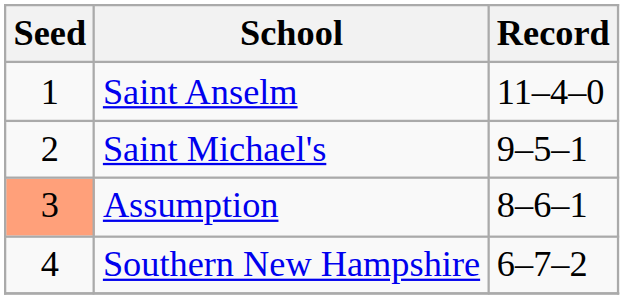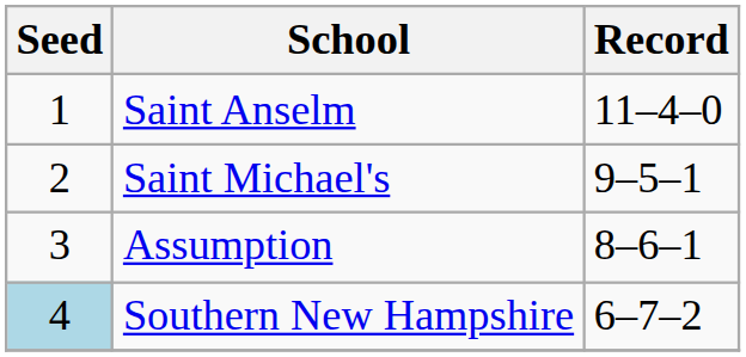Assumption | Seed: lightsalmon background -> no background
Southern New Hampshire | Seed: no background -> lightblue background
